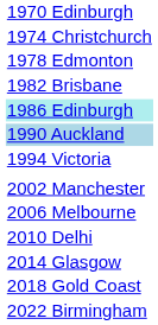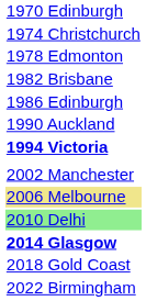1986 Edinburgh | column 1: paleturquoise background -> no background
1990 Auckland | column 1: lightblue background -> no background
1994 Victoria | column 1: normal -> bold
2006 Melbourne | column 1: no background -> khaki background
2010 Delhi | column 1: no background -> lightgreen background
2014 Glasgow | column 1: normal -> bold
